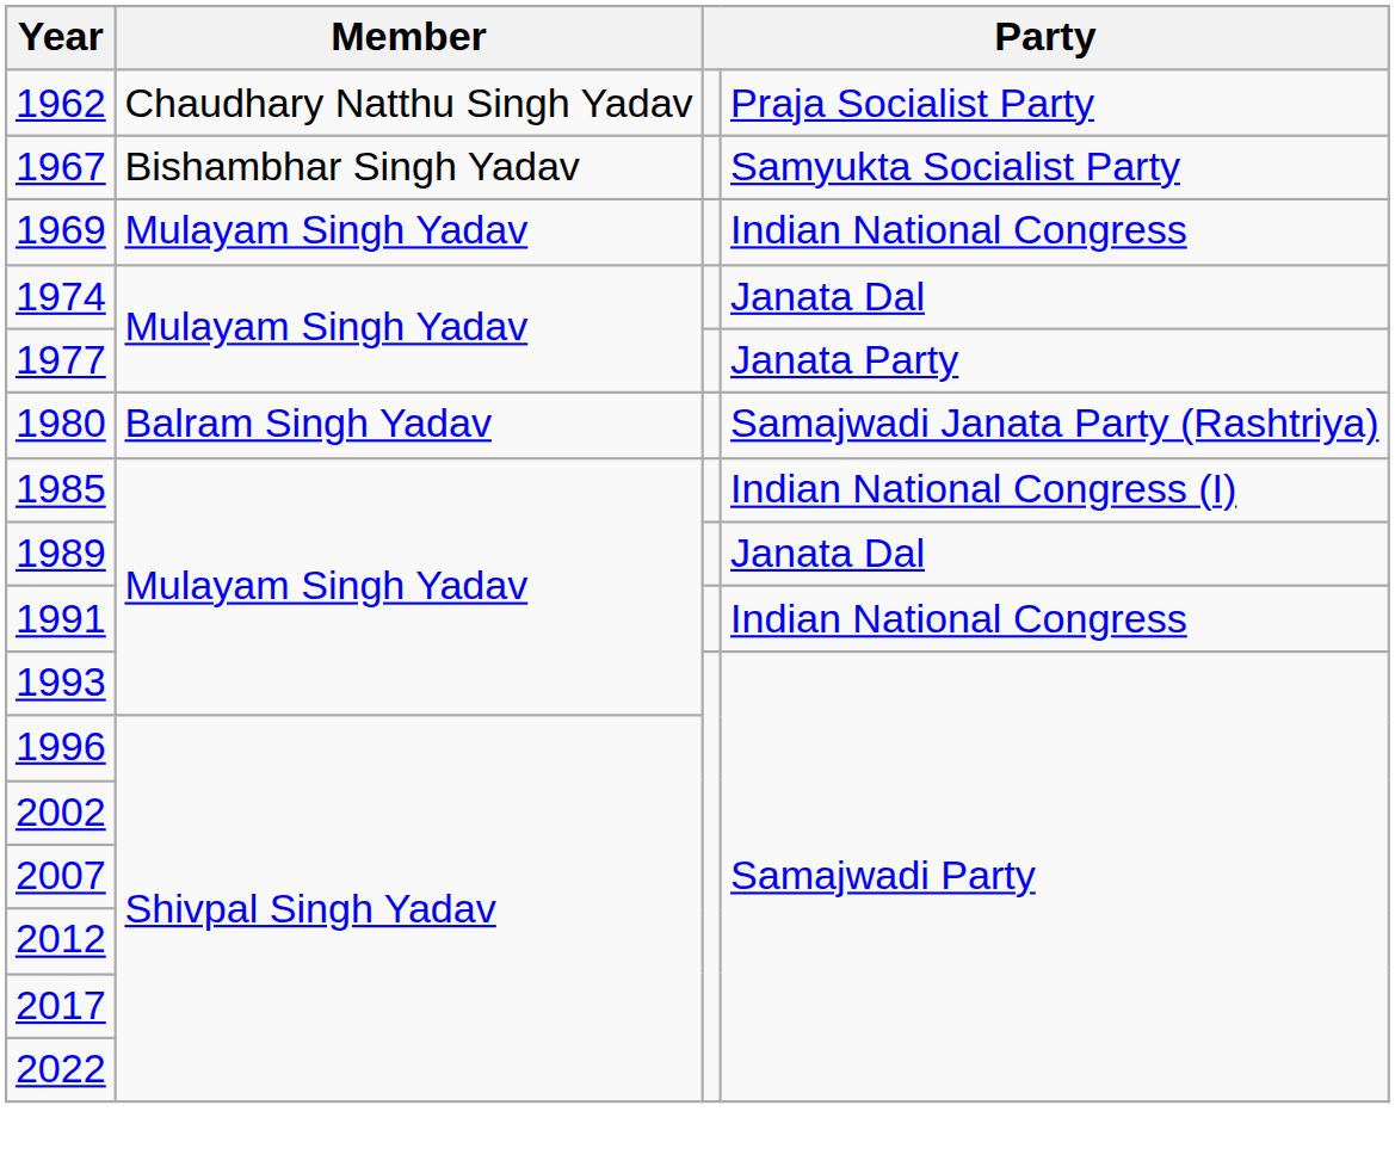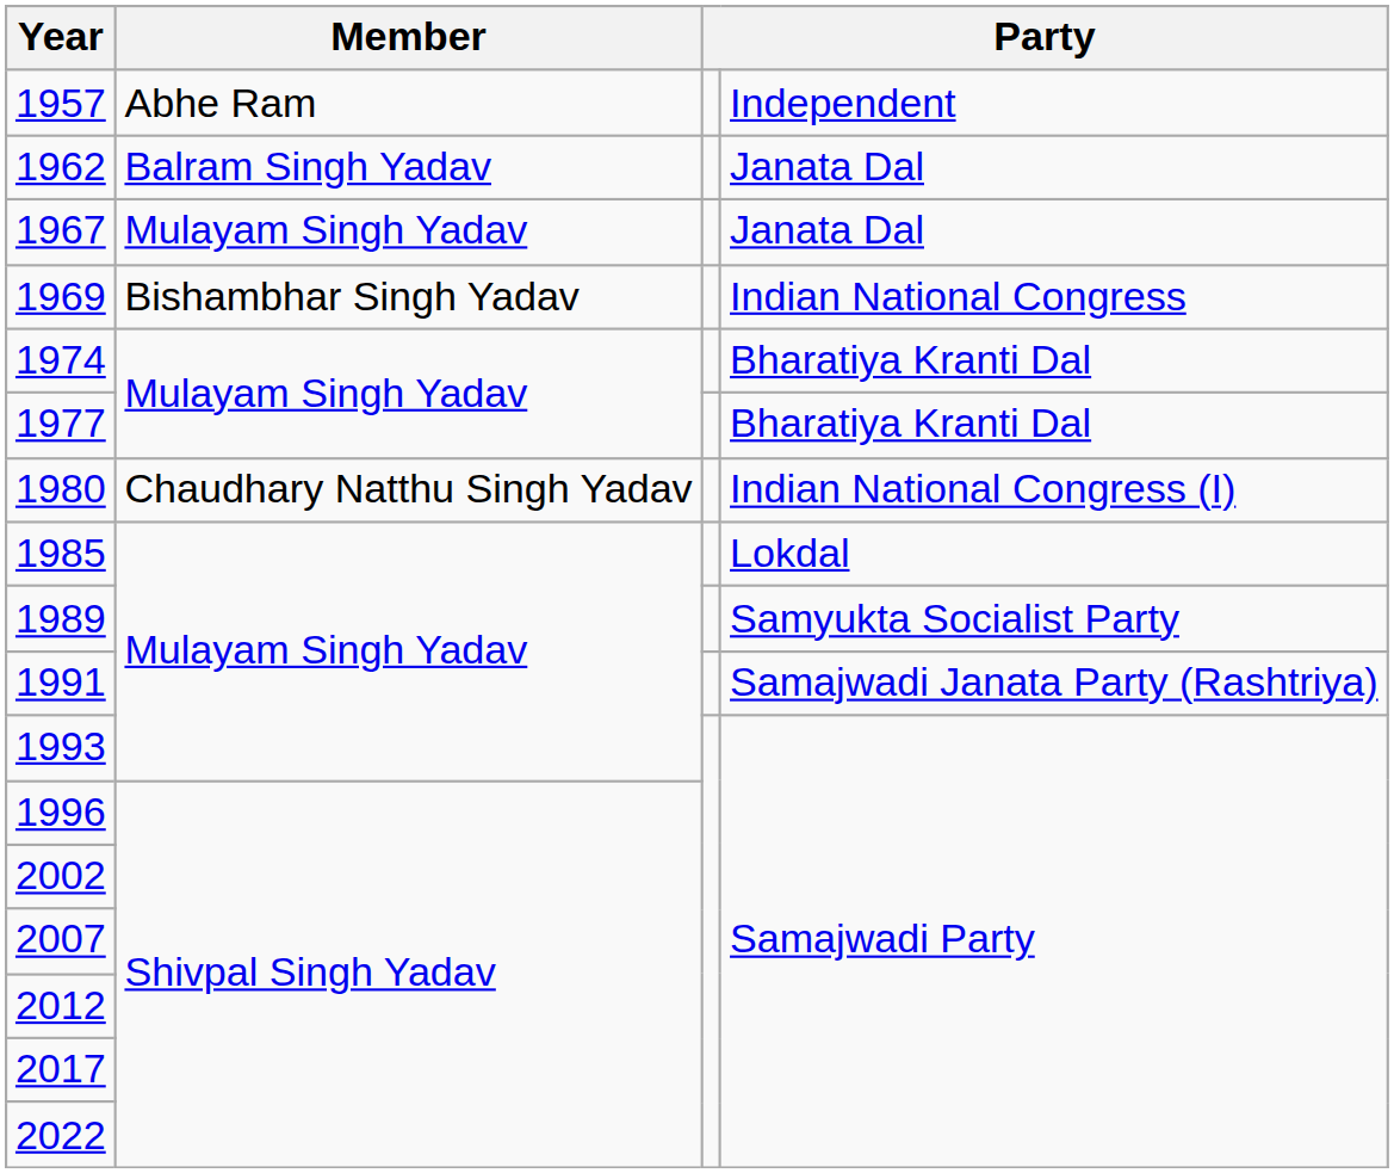+ row: 1957 | Abhe Ram | Independent
1962 | Member: Chaudhary Natthu Singh Yadav -> Balram Singh Yadav
1962 | column 4: Praja Socialist Party -> Janata Dal
1967 | Member: Bishambhar Singh Yadav -> Mulayam Singh Yadav
1967 | column 4: Samyukta Socialist Party -> Janata Dal
1969 | Member: Mulayam Singh Yadav -> Bishambhar Singh Yadav
1974 | column 4: Janata Dal -> Bharatiya Kranti Dal
1977 | column 4: Janata Party -> Bharatiya Kranti Dal
1980 | Member: Balram Singh Yadav -> Chaudhary Natthu Singh Yadav
1980 | column 4: Samajwadi Janata Party (Rashtriya) -> Indian National Congress (I)
1985 | column 4: Indian National Congress (I) -> Lokdal
1989 | column 4: Janata Dal -> Samyukta Socialist Party
1991 | column 4: Indian National Congress -> Samajwadi Janata Party (Rashtriya)
